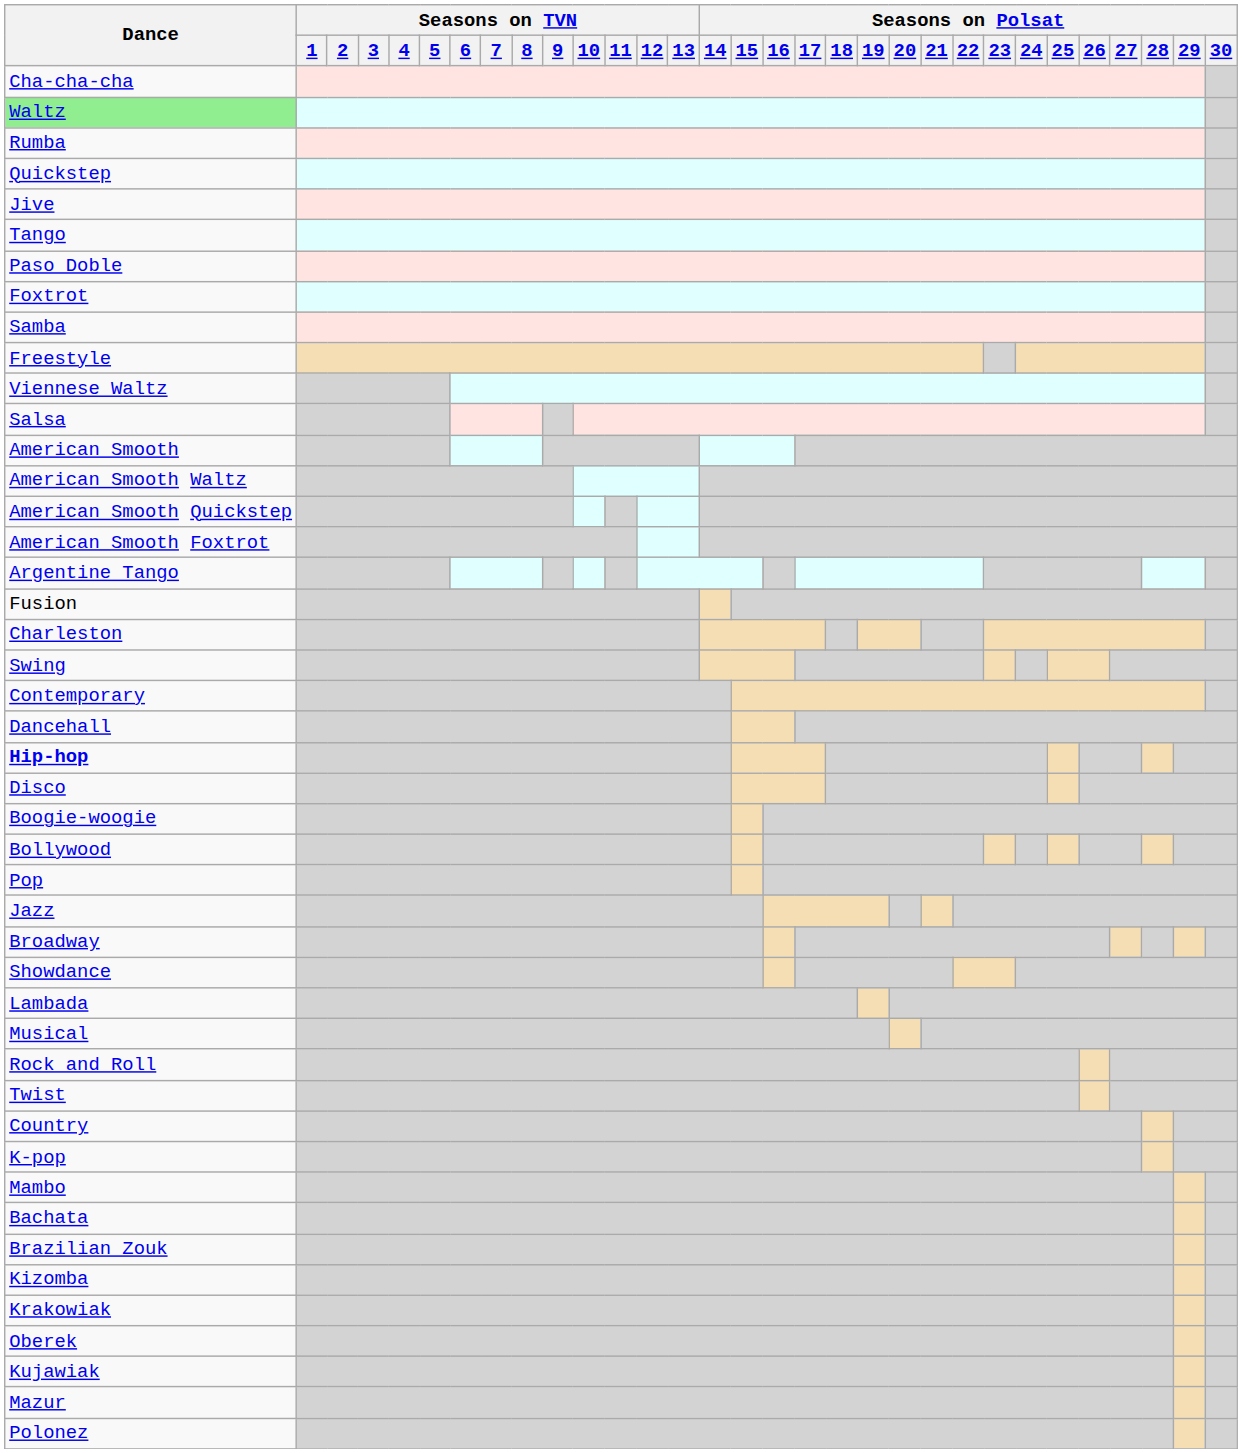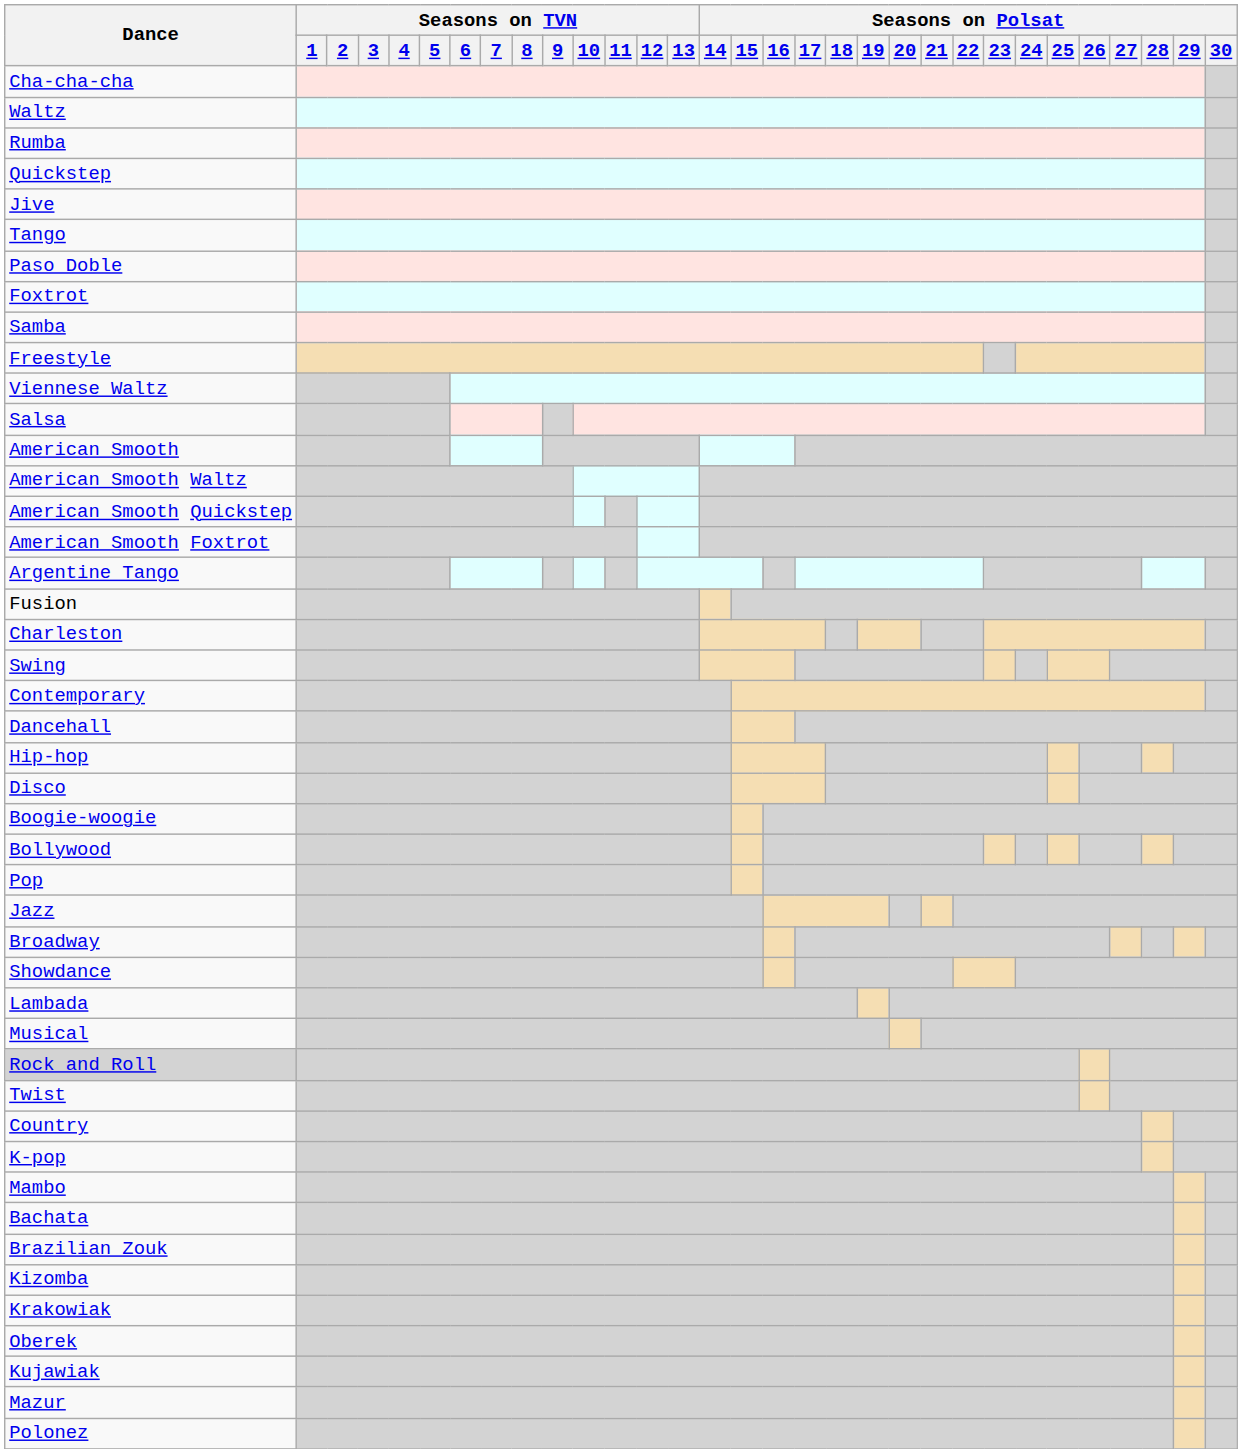Waltz | Dance: lightgreen background -> no background
Hip-hop | Dance: bold -> normal
Rock and Roll | Dance: no background -> lightgrey background
